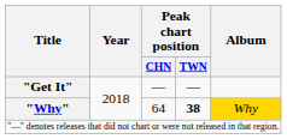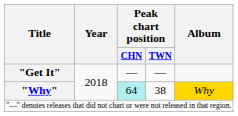"Why" | Peak chart position / CHN: no background -> paleturquoise background
"Why" | Peak chart position / TWN: bold -> normal
